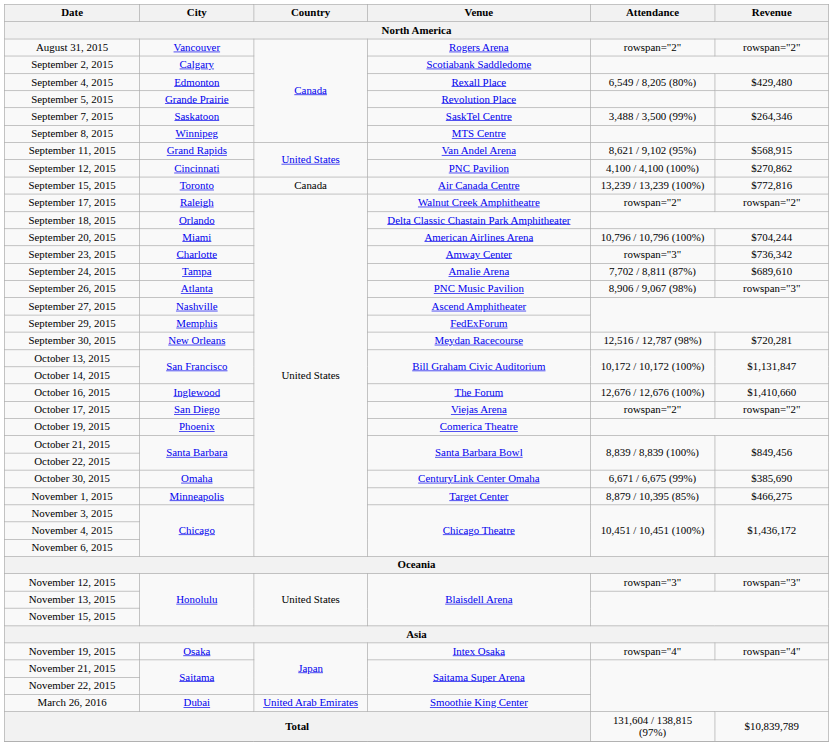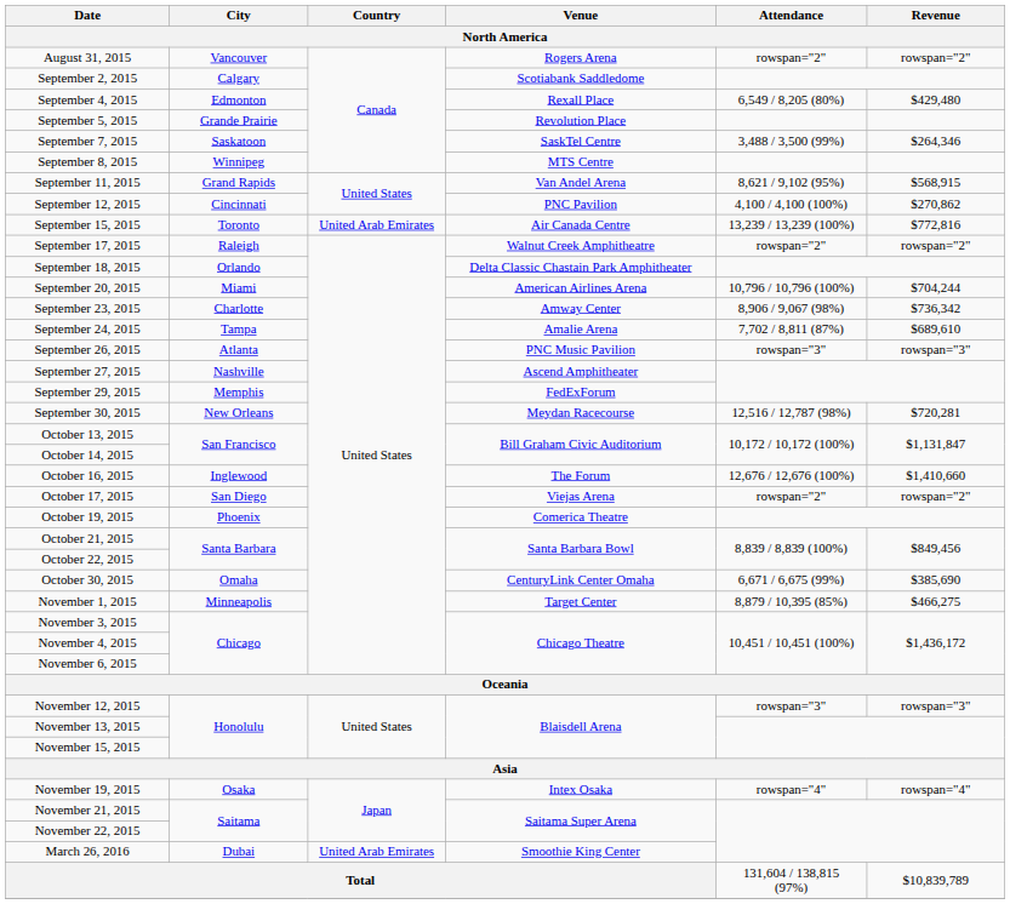September 15, 2015 | Country: Canada -> United Arab Emirates
September 23, 2015 | Attendance: rowspan="3" -> 8,906 / 9,067 (98%)
September 26, 2015 | Attendance: 8,906 / 9,067 (98%) -> rowspan="3"
